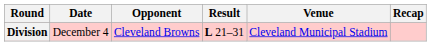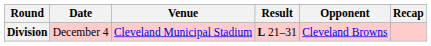columns swapped: Opponent <-> Venue
